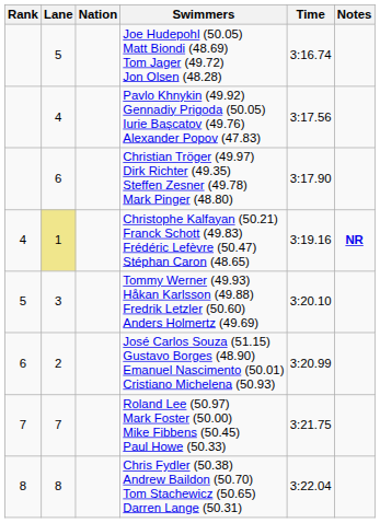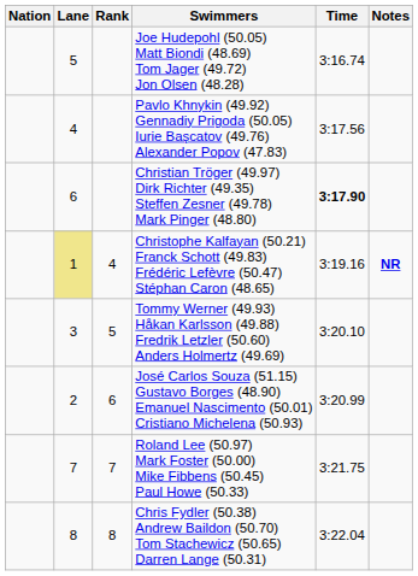columns swapped: Rank <-> Nation
row 4 | Time: normal -> bold
